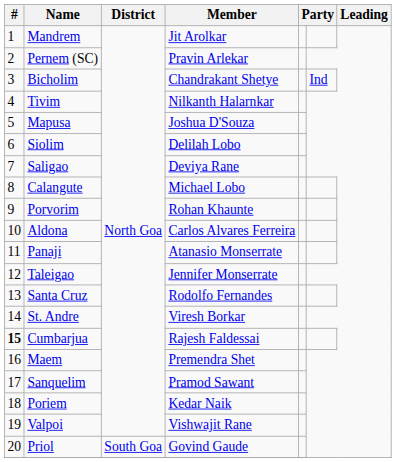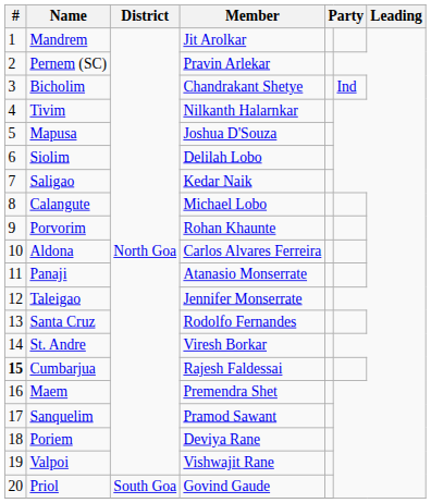Saligao | Member: Deviya Rane -> Kedar Naik
Poriem | Member: Kedar Naik -> Deviya Rane
